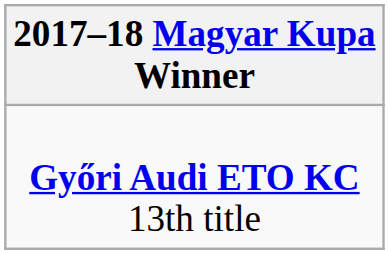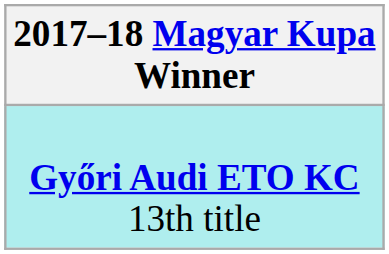row 2 | column 1: no background -> paleturquoise background
